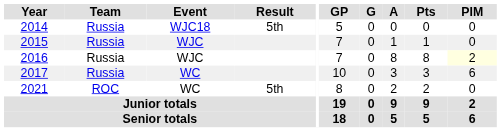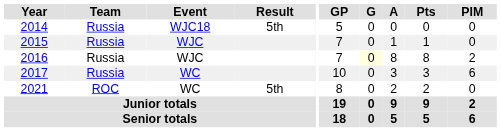2016 | G: no background -> lightyellow background
2016 | PIM: lightyellow background -> no background
